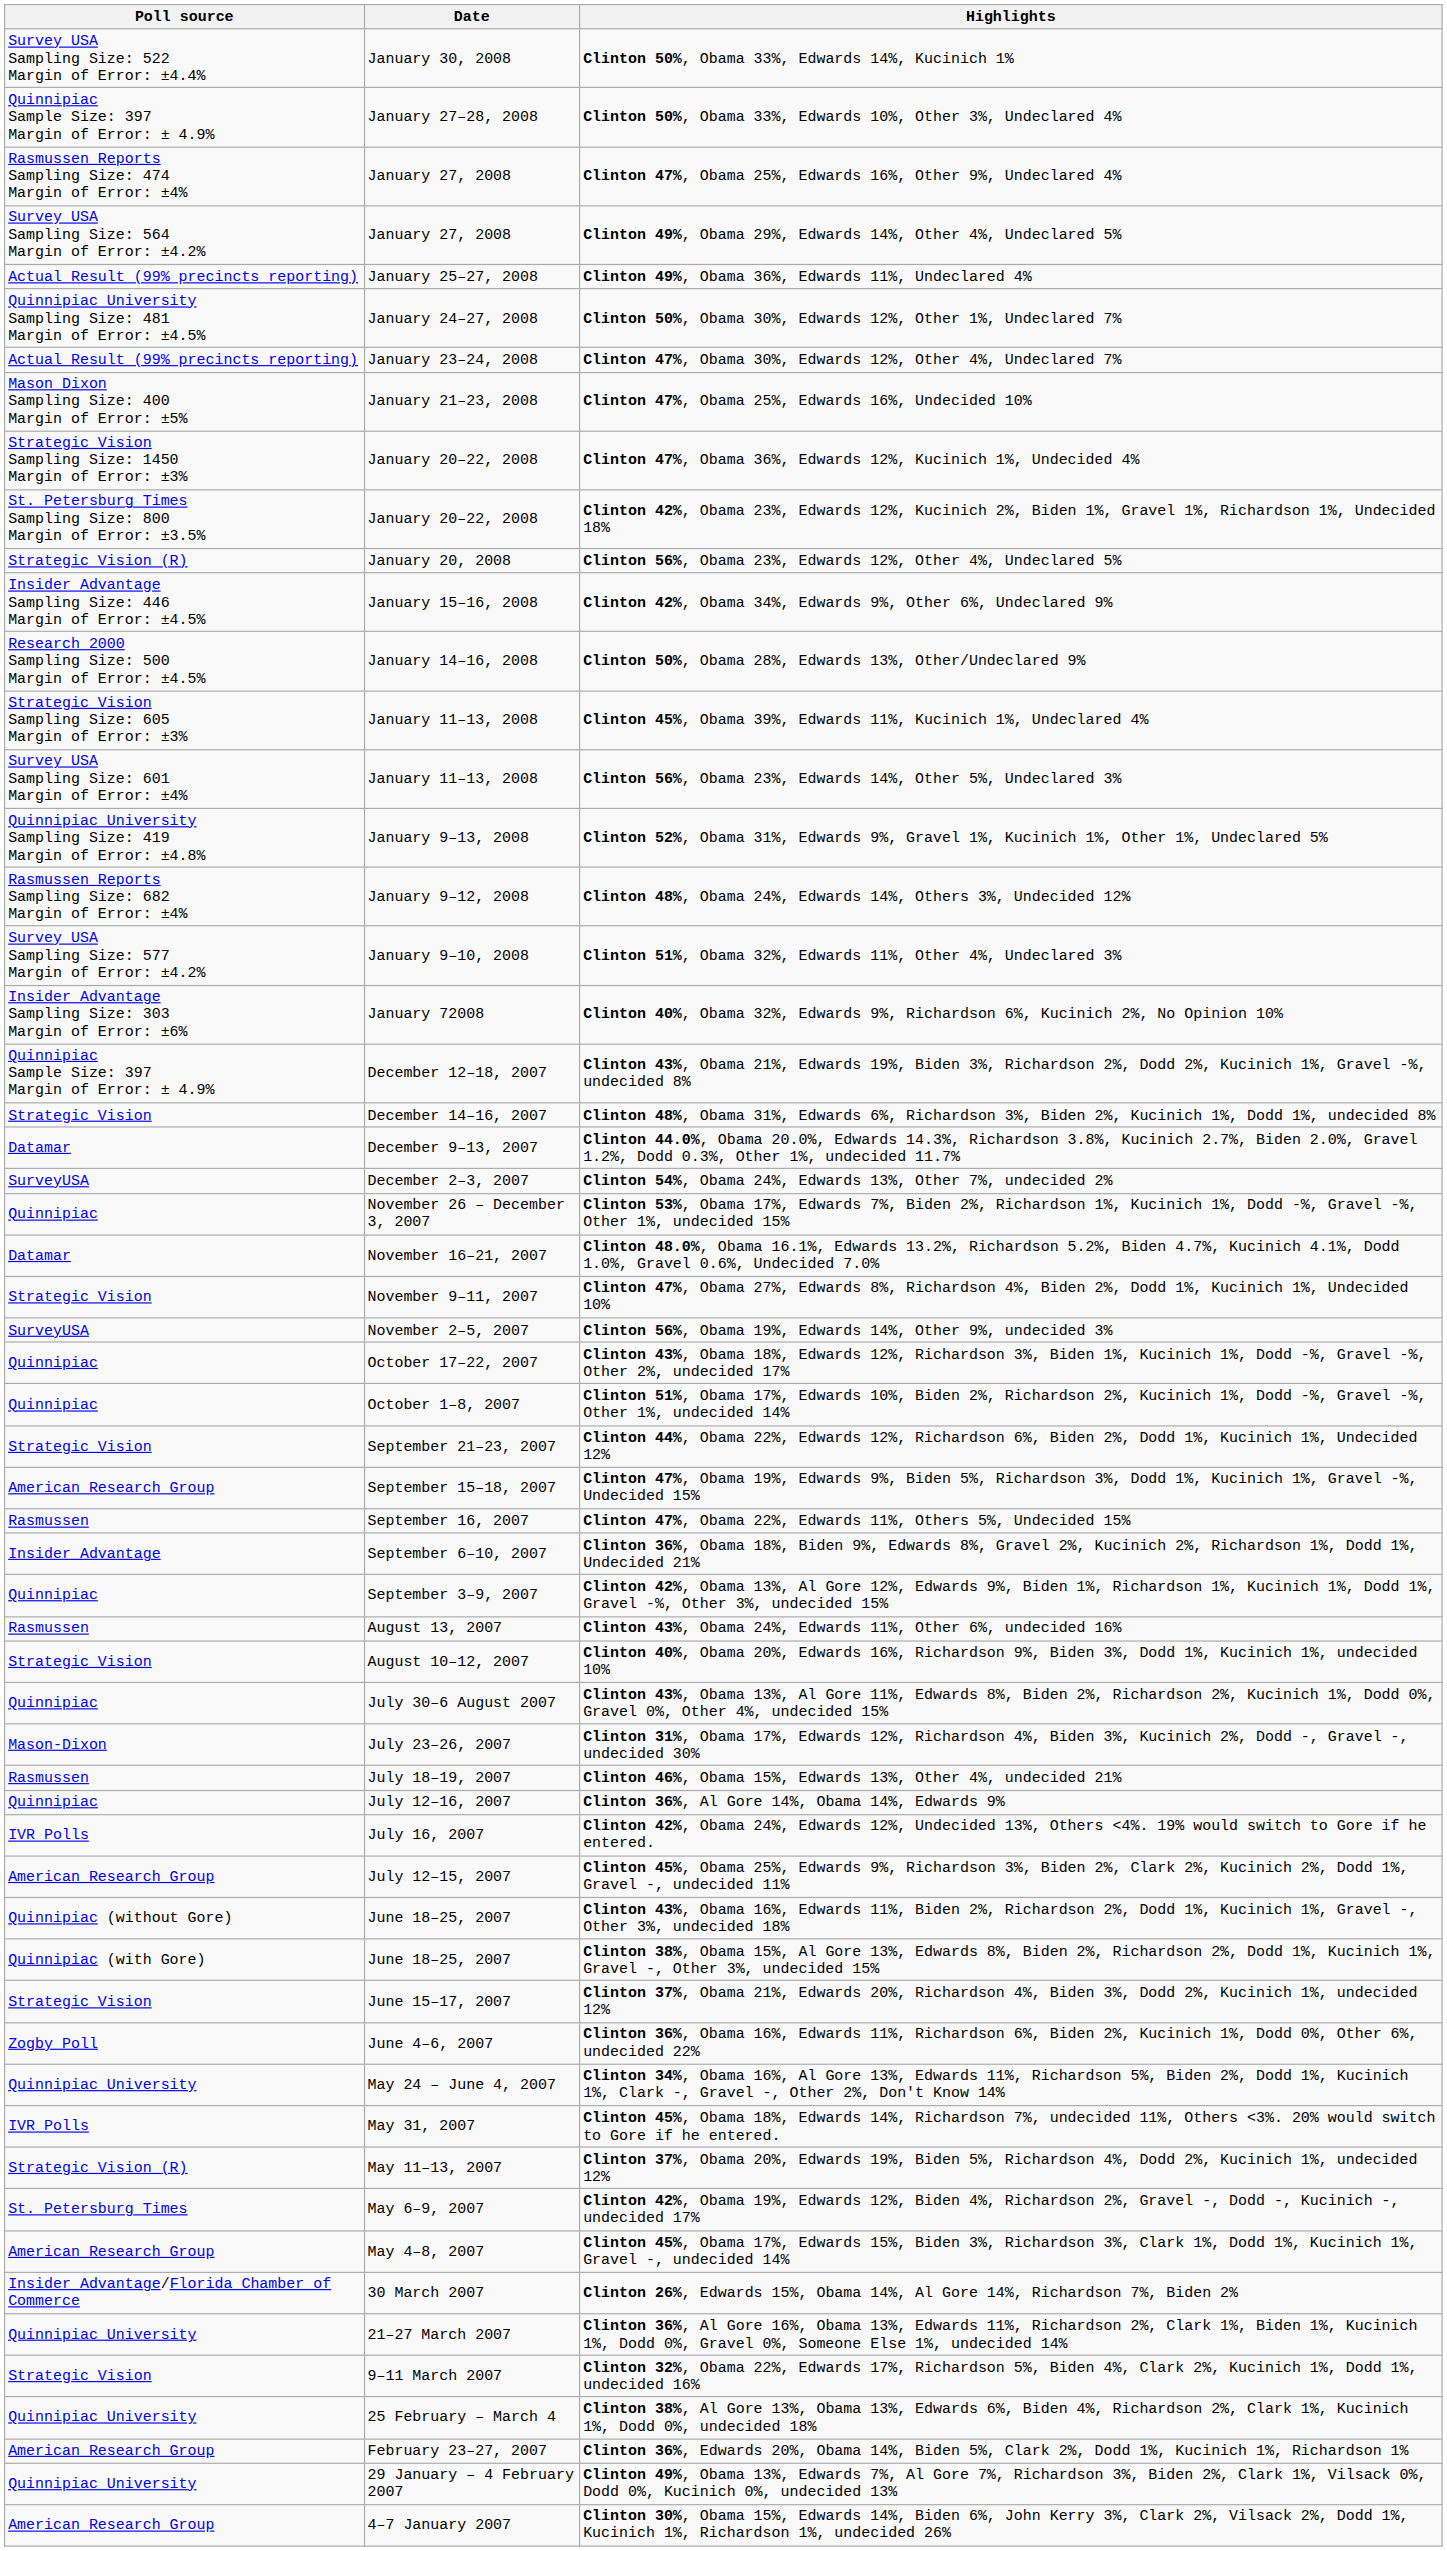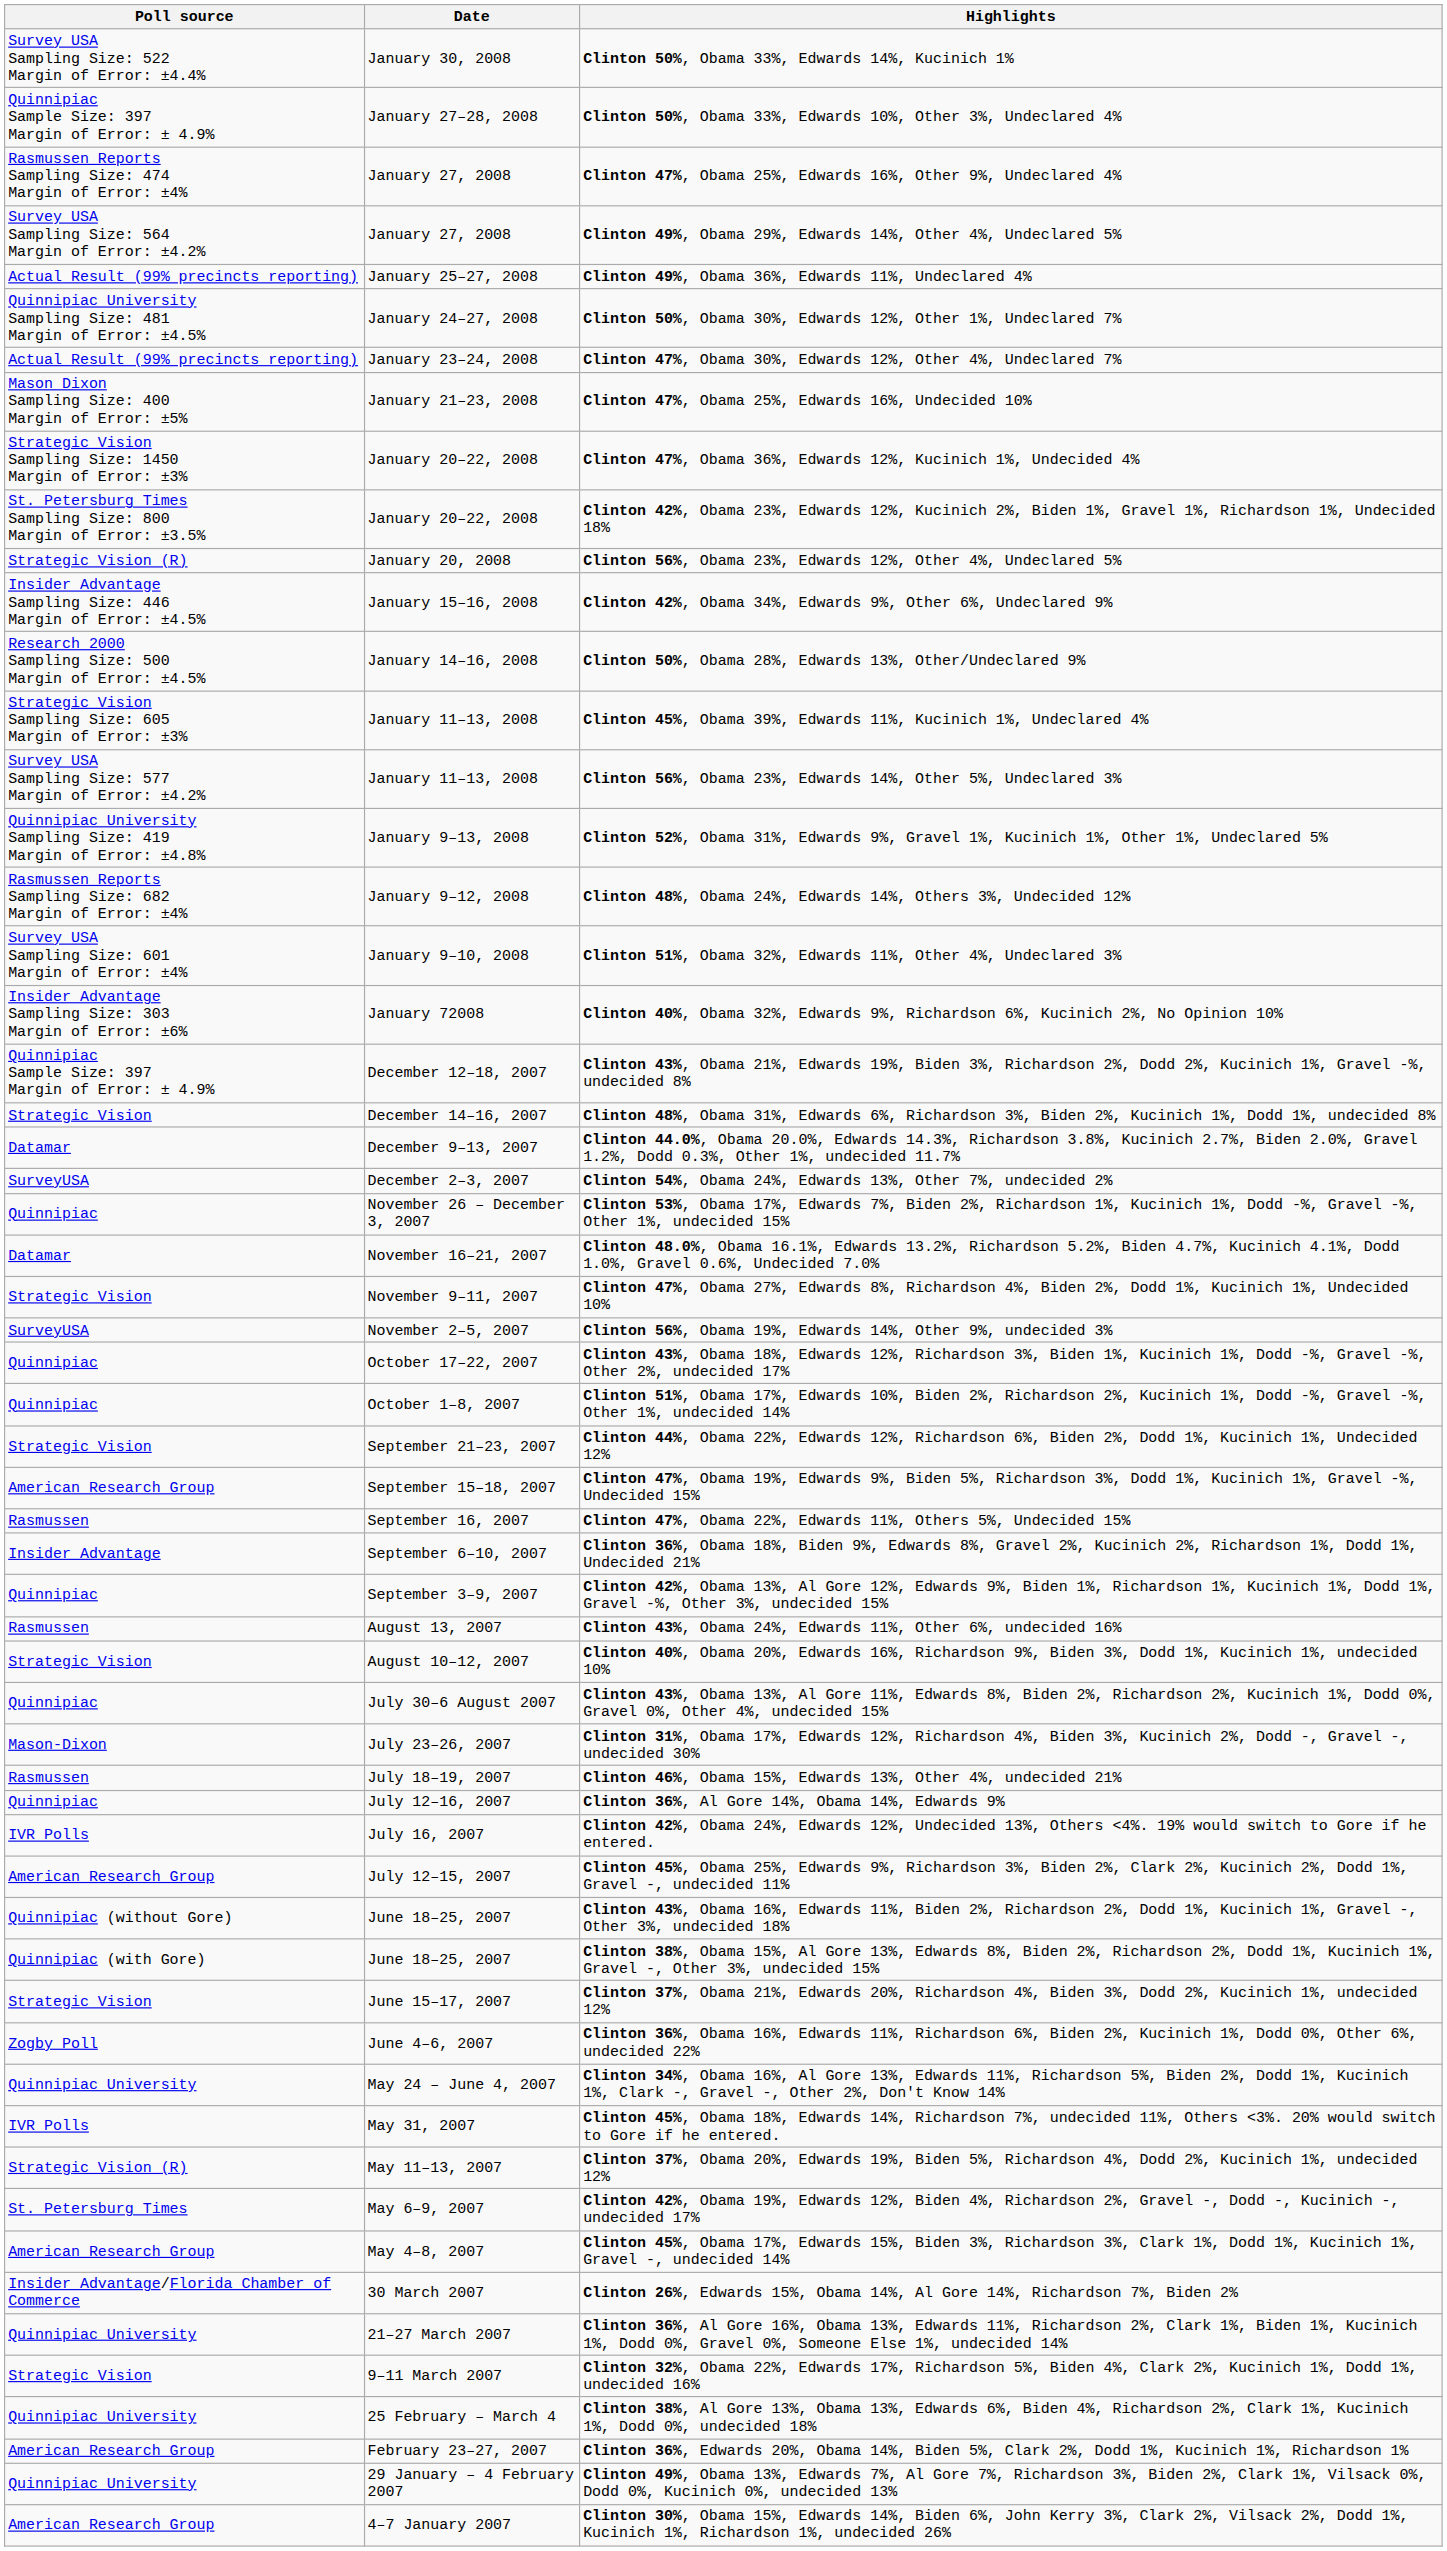Clinton 56%, Obama 23%, Edwards 14%, Other 5%, Undeclared 3% | Poll source: Survey USA Sampling Size: 601 Margin of Error: ±4% -> Survey USA Sampling Size: 577 Margin of Error: ±4.2%
Clinton 51%, Obama 32%, Edwards 11%, Other 4%, Undeclared 3% | Poll source: Survey USA Sampling Size: 577 Margin of Error: ±4.2% -> Survey USA Sampling Size: 601 Margin of Error: ±4%
